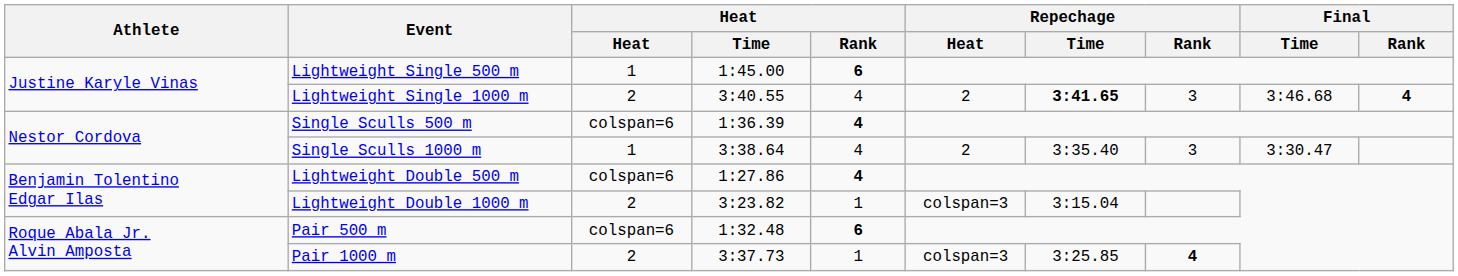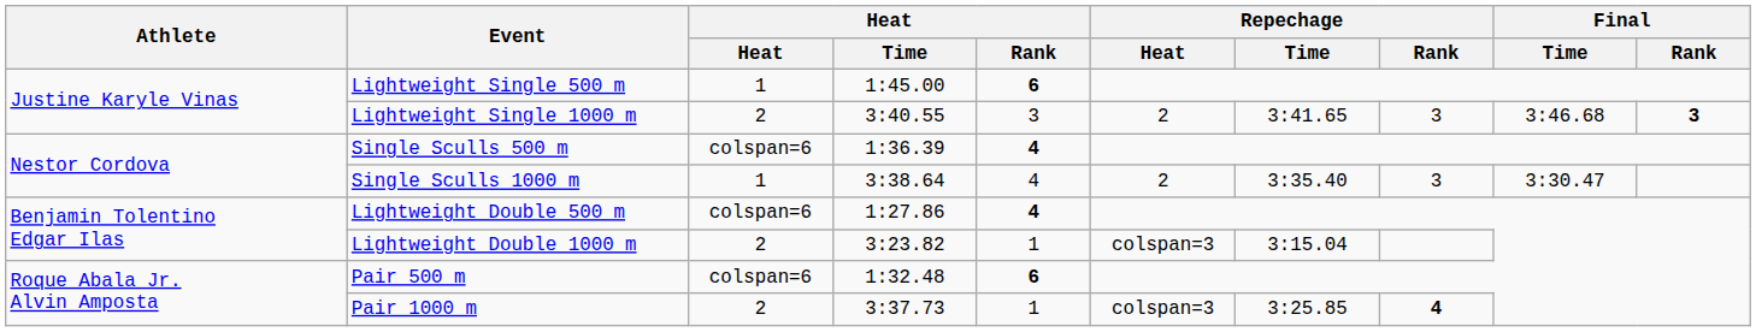Lightweight Single 1000 m | Heat / Rank: 4 -> 3
Lightweight Single 1000 m | Repechage / Time: bold -> normal
Lightweight Single 1000 m | Final / Rank: 4 -> 3
